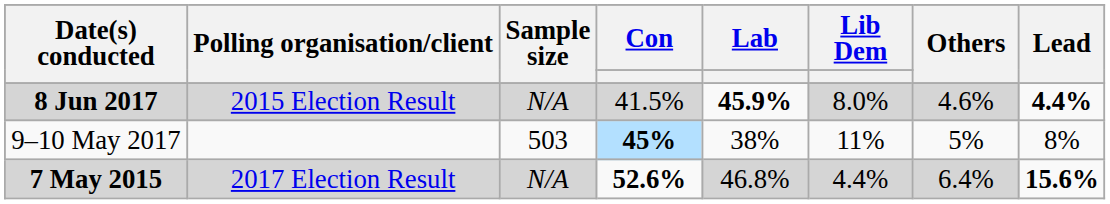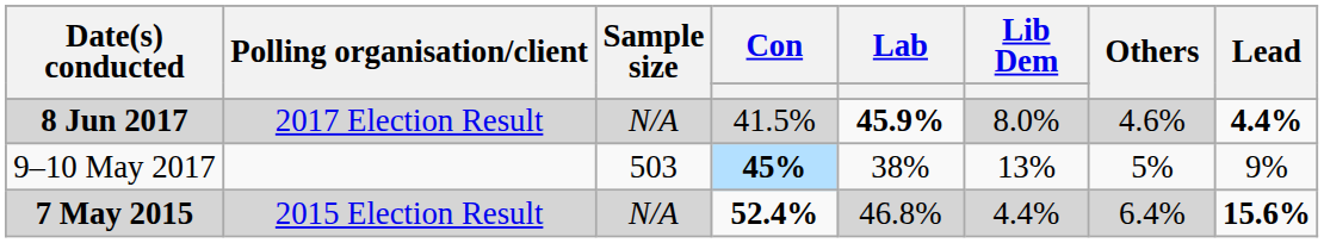8 Jun 2017 | Polling organisation/client: 2015 Election Result -> 2017 Election Result
9–10 May 2017 | Lib Dem: 11% -> 13%
9–10 May 2017 | Lead: 8% -> 9%
7 May 2015 | Polling organisation/client: 2017 Election Result -> 2015 Election Result
7 May 2015 | Con: 52.6% -> 52.4%
